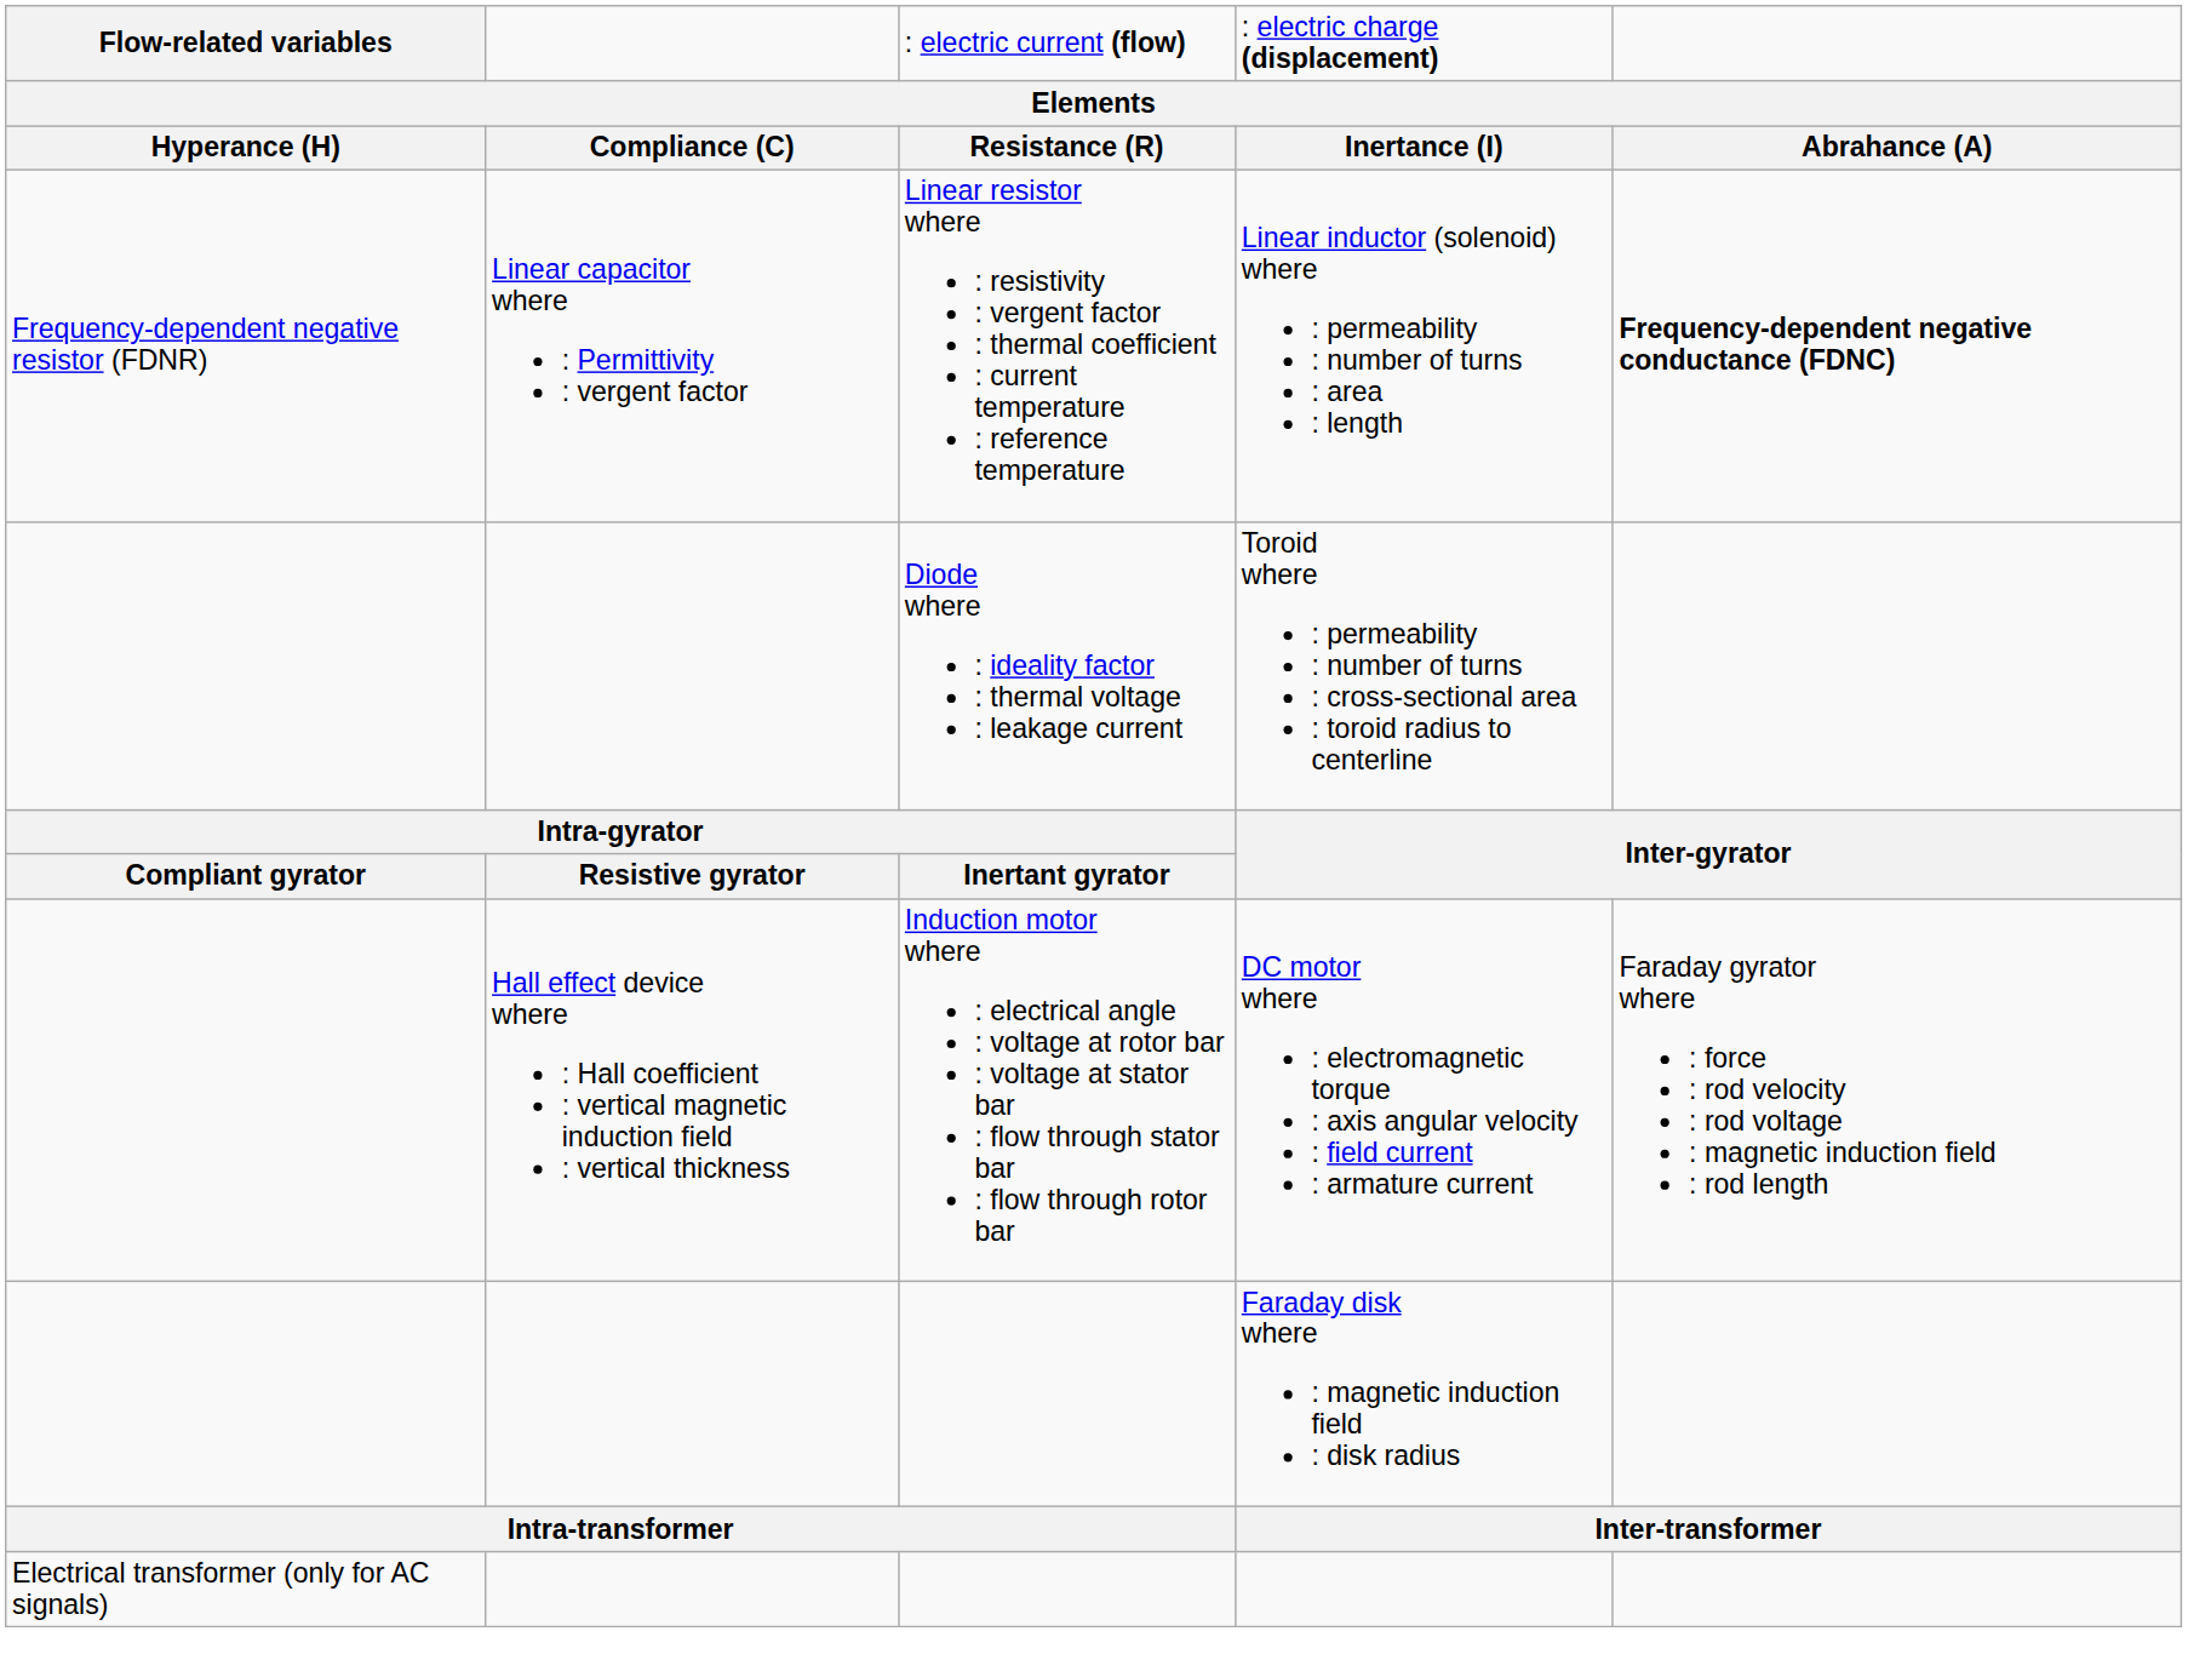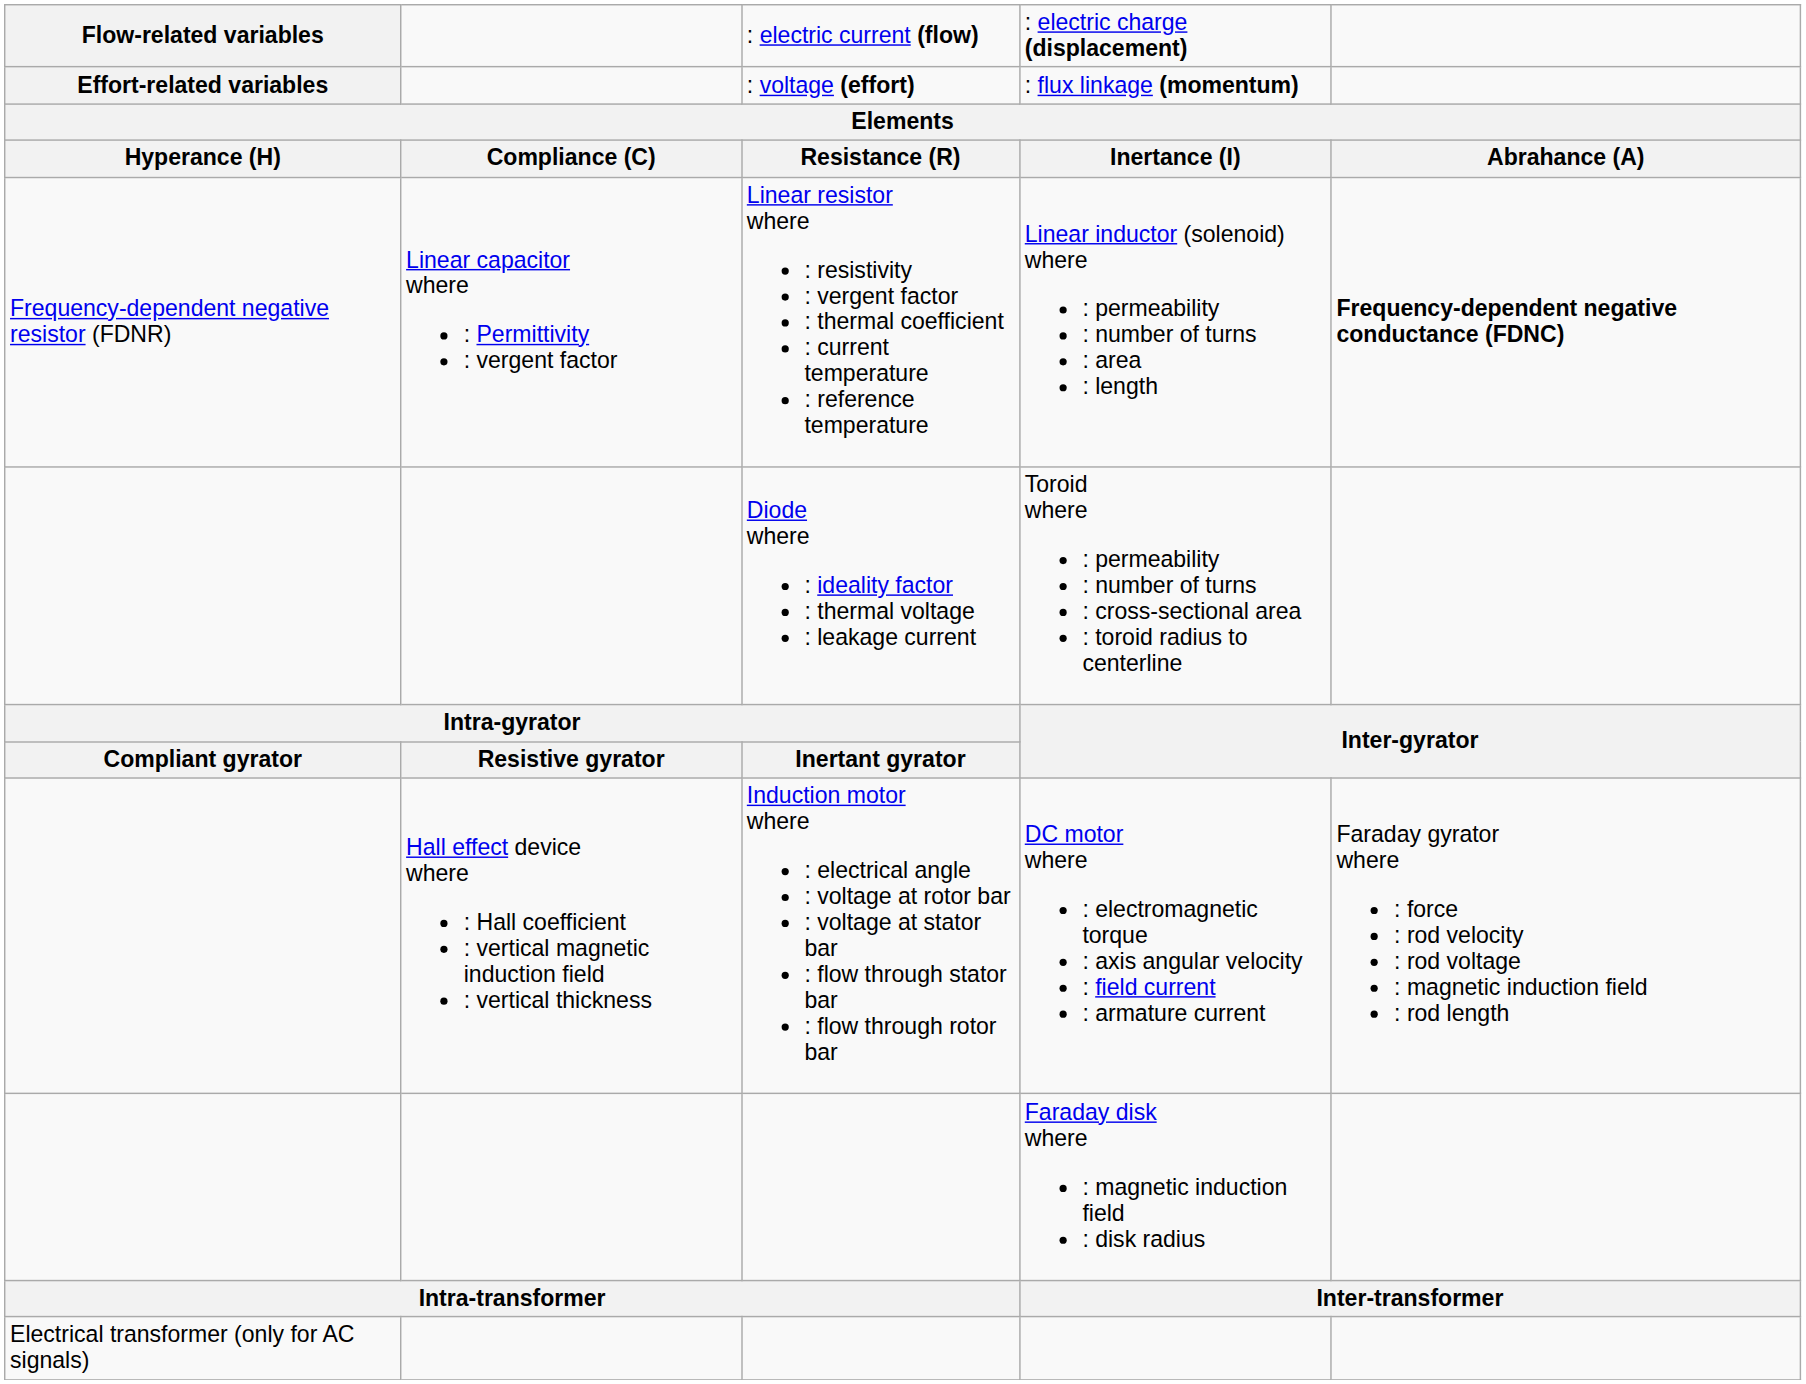+ row: Effort-related variables | : voltage (effort) | : flux linkage (momentum)
